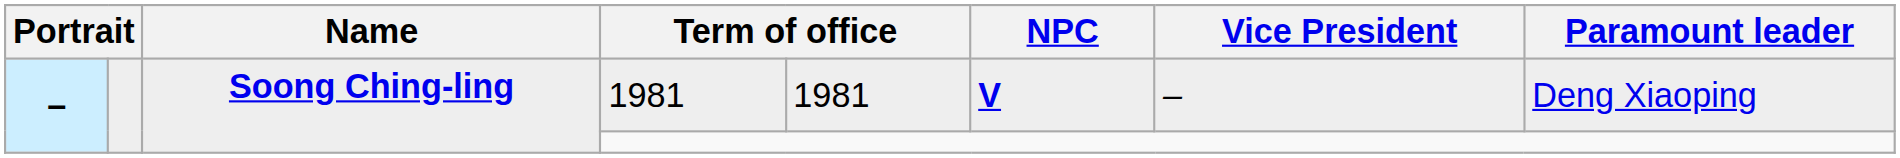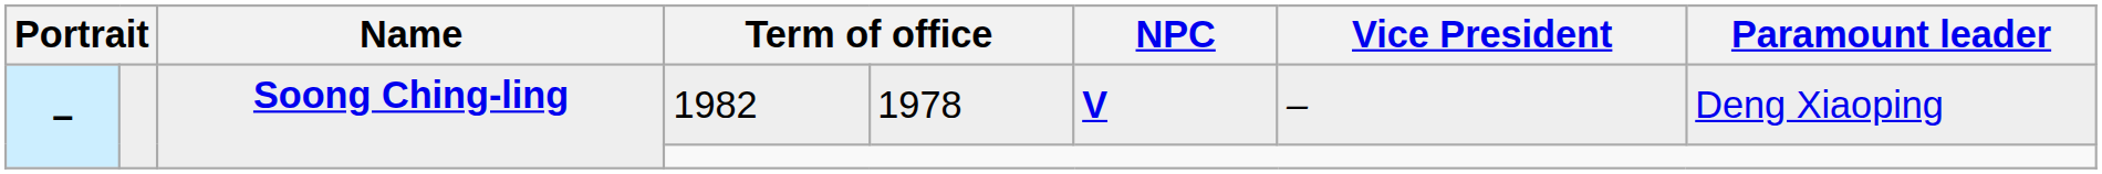row 2 | column 4: 1981 -> 1982
row 2 | column 5: 1981 -> 1978
